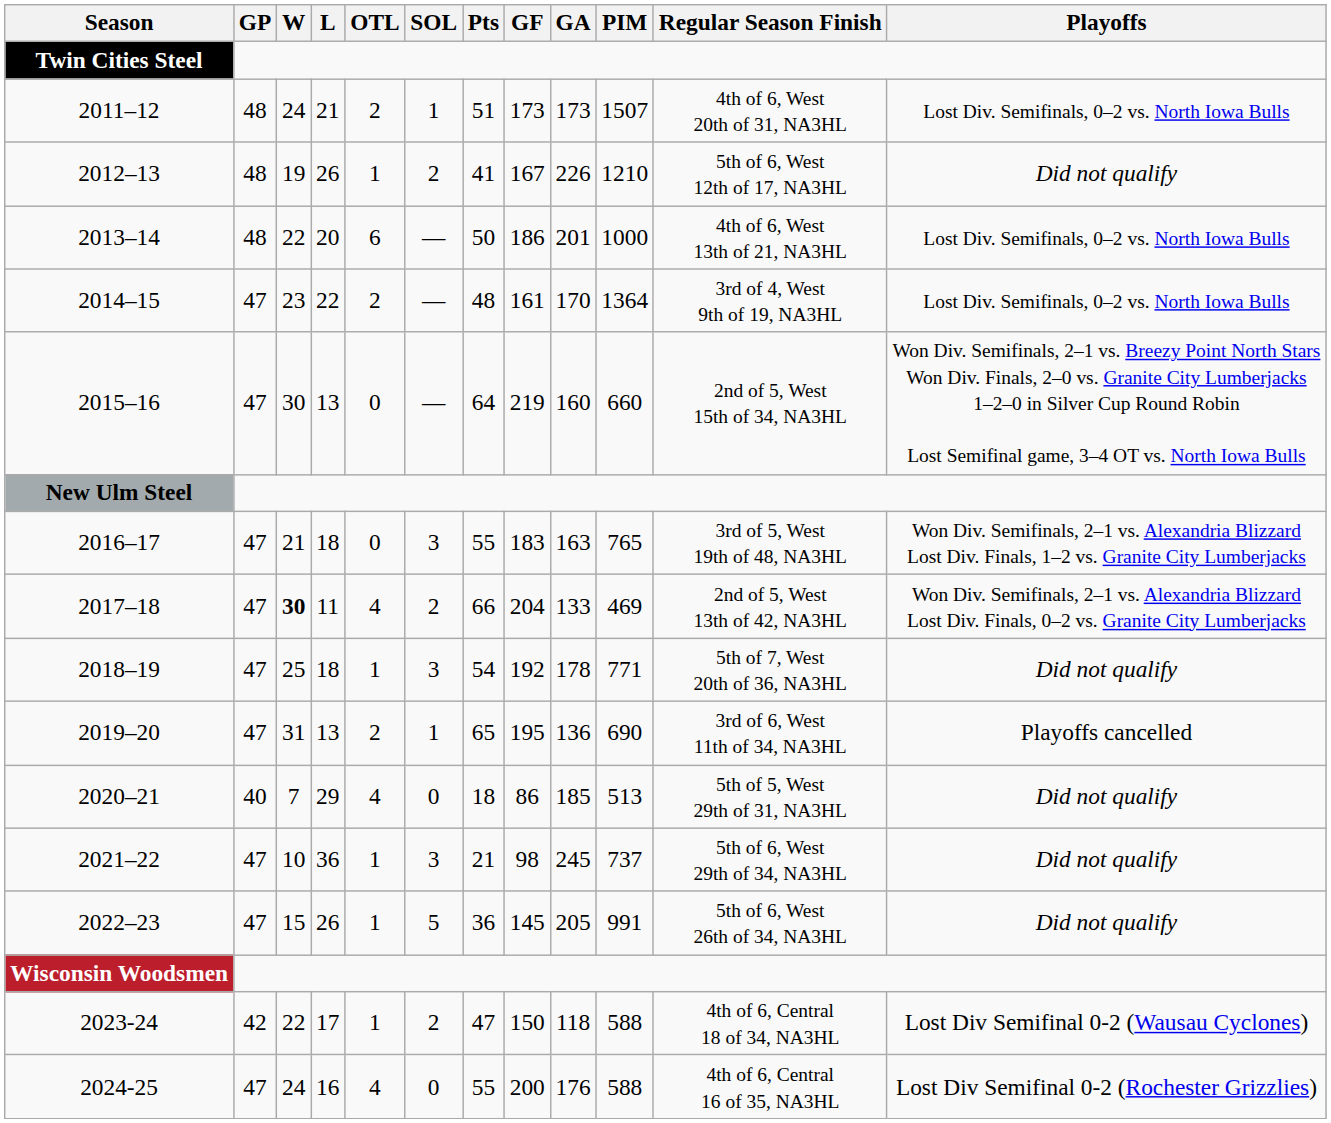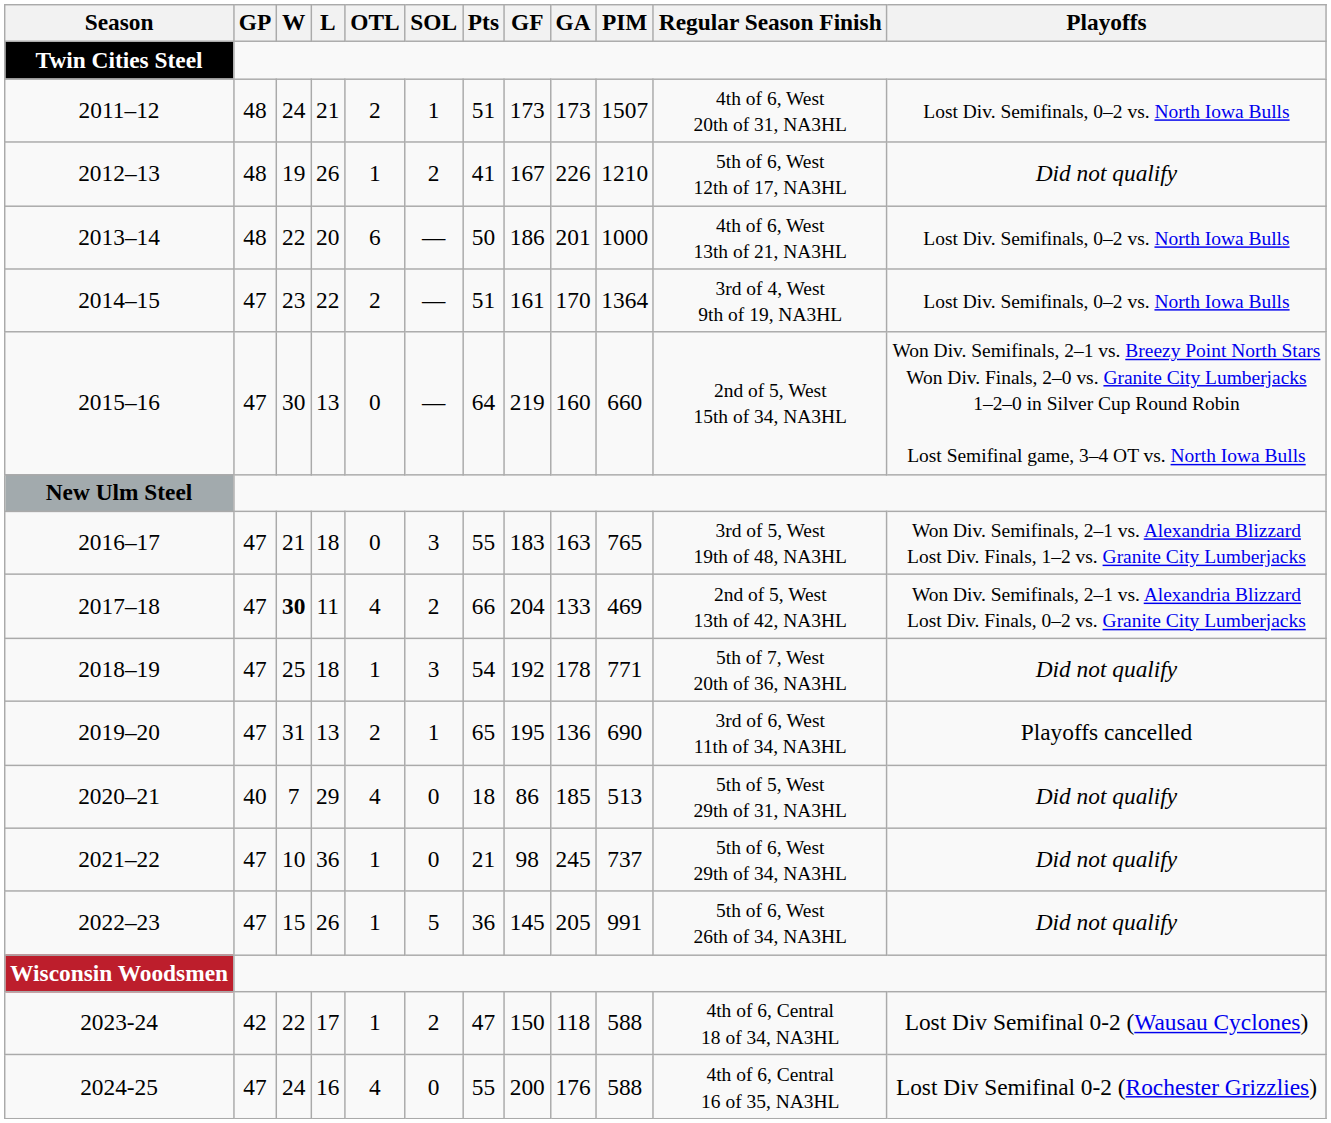2014–15 | Pts: 48 -> 51
2021–22 | SOL: 3 -> 0
